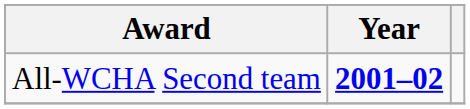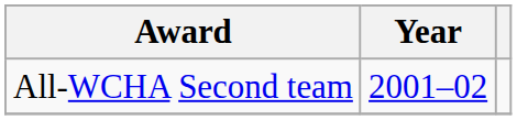row 2 | Year: bold -> normal
